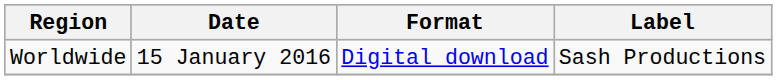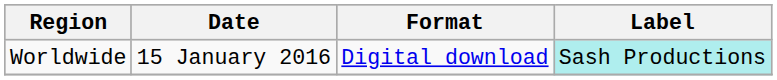Worldwide | Label: no background -> paleturquoise background
